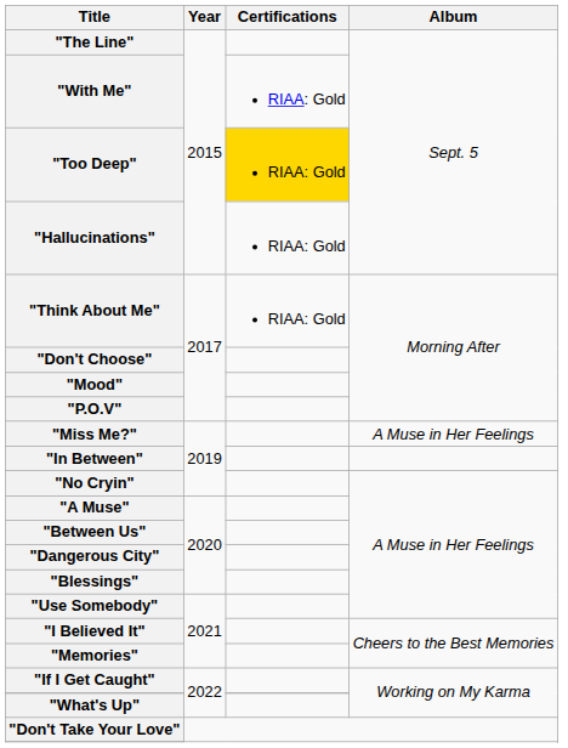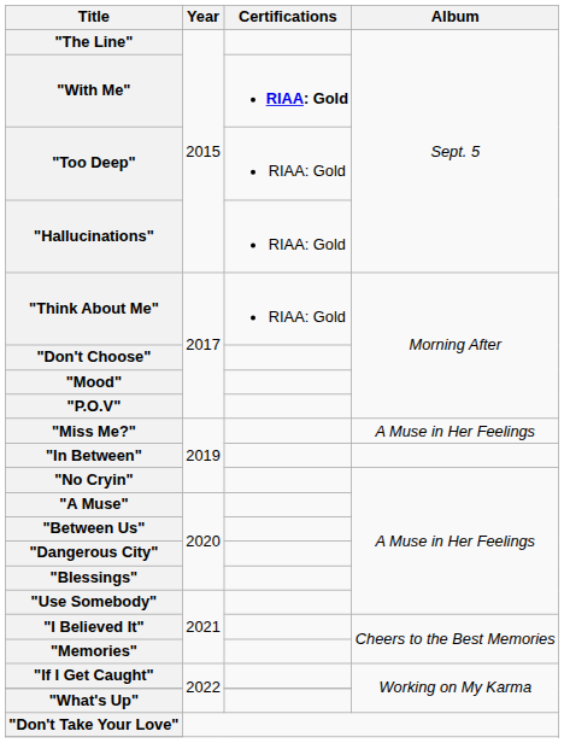"With Me" | Certifications: normal -> bold
"Too Deep" | Certifications: gold background -> no background
